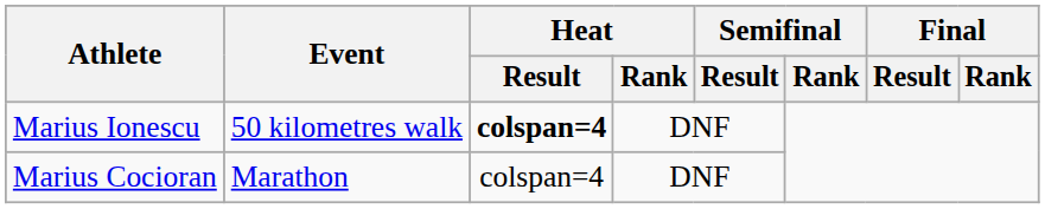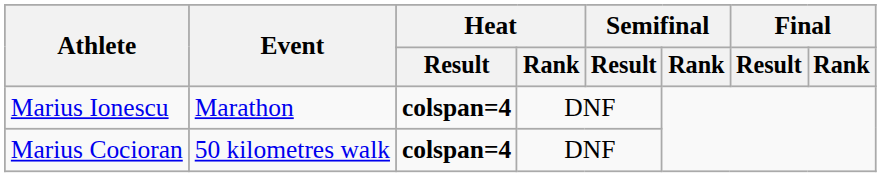Marius Ionescu | Event: 50 kilometres walk -> Marathon
Marius Cocioran | Event: Marathon -> 50 kilometres walk
Marius Cocioran | Heat / Result: normal -> bold
